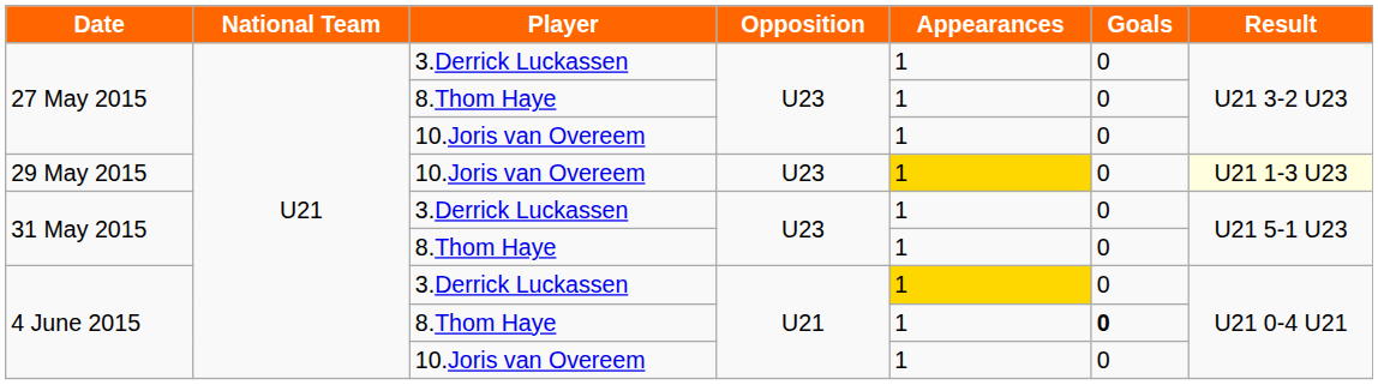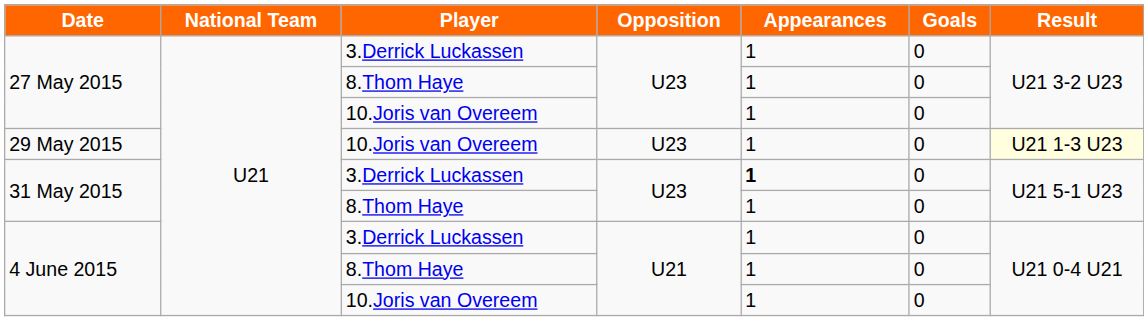29 May 2015 | Appearances: gold background -> no background
31 May 2015 / 3.Derrick Luckassen | Appearances: normal -> bold
4 June 2015 / 3.Derrick Luckassen | Appearances: gold background -> no background
4 June 2015 / 8.Thom Haye | Goals: bold -> normal
